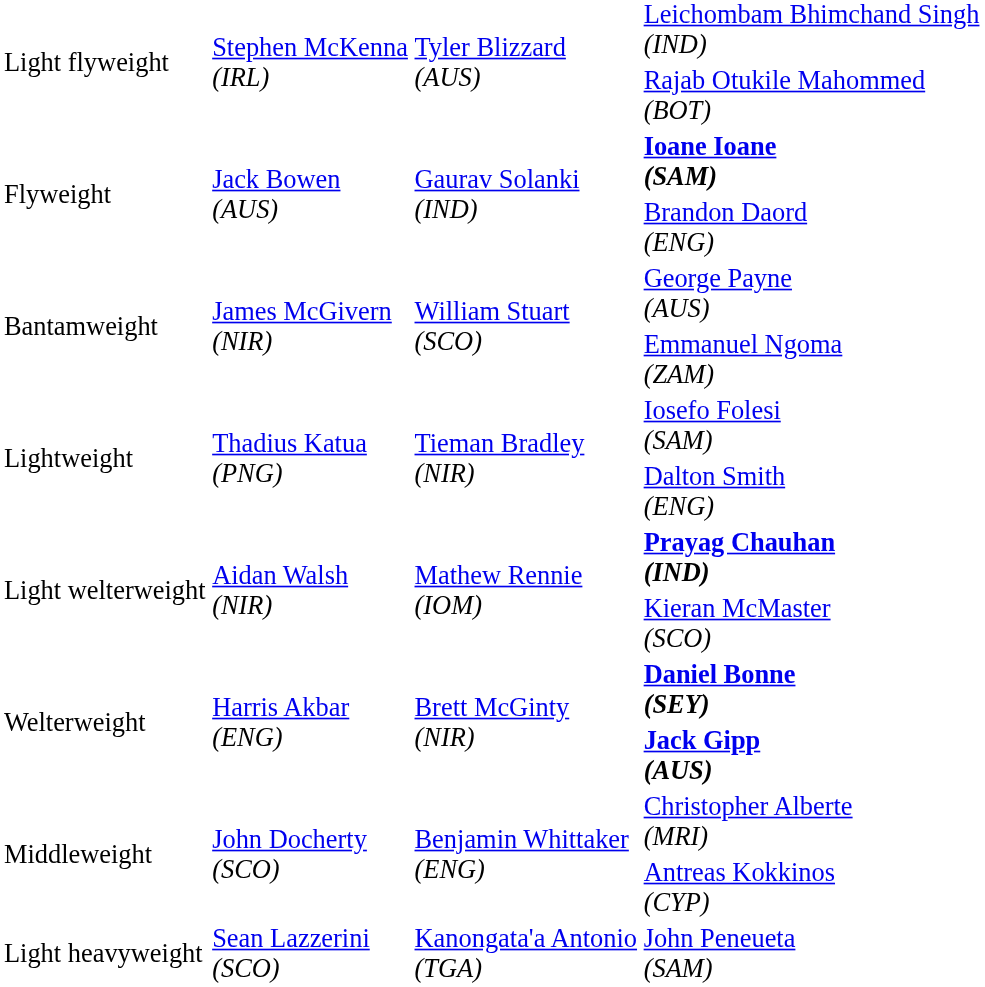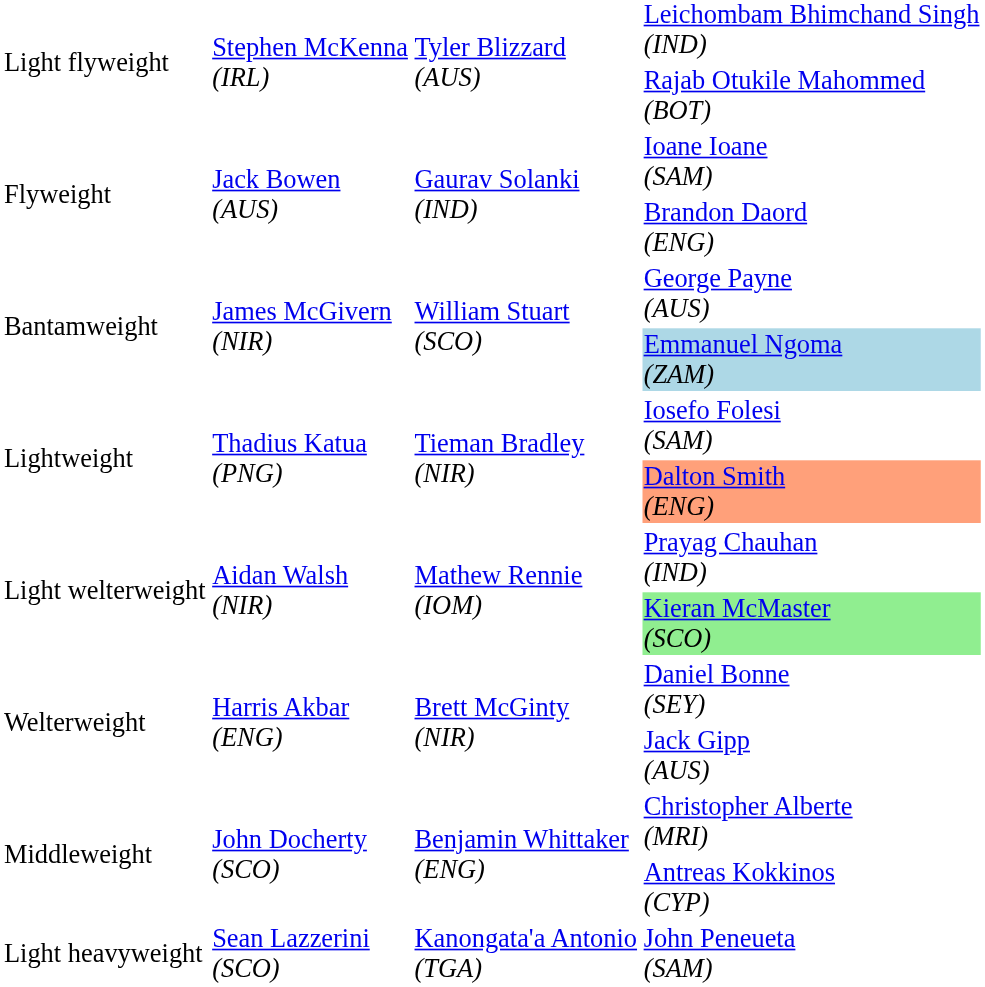Ioane Ioane (SAM) | column 4: bold -> normal
Emmanuel Ngoma (ZAM) | column 4: no background -> lightblue background
Dalton Smith (ENG) | column 4: no background -> lightsalmon background
Prayag Chauhan (IND) | column 4: bold -> normal
Kieran McMaster (SCO) | column 4: no background -> lightgreen background
Daniel Bonne (SEY) | column 4: bold -> normal
Jack Gipp (AUS) | column 4: bold -> normal
